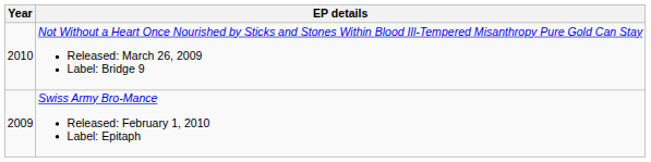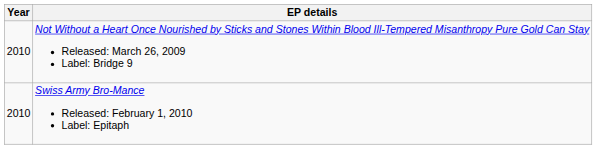row 3 | Year: 2009 -> 2010
